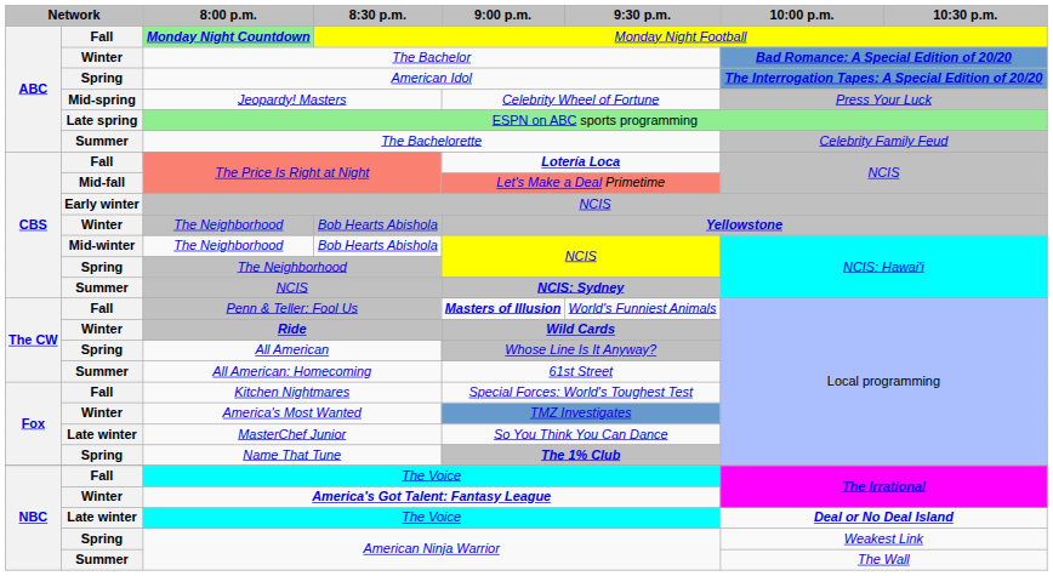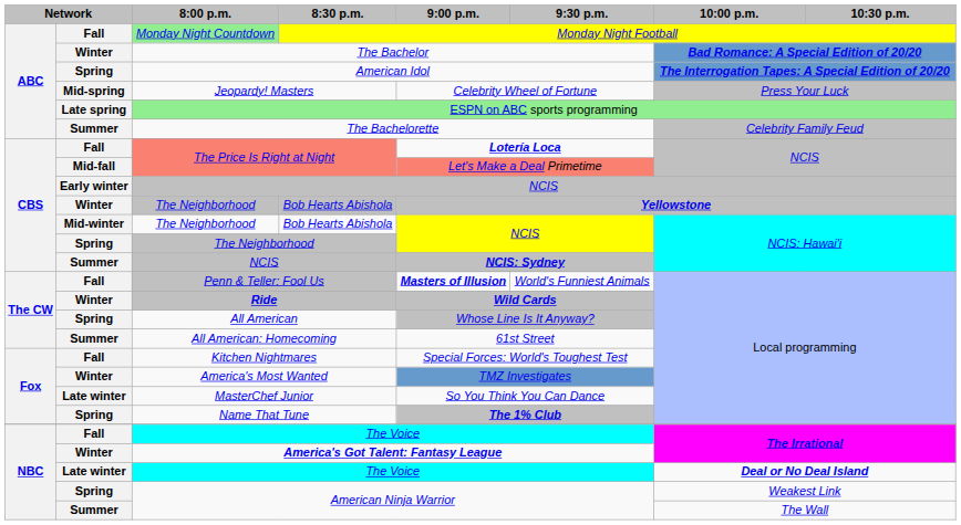Monday Night Football | 8:00 p.m.: bold -> normal
